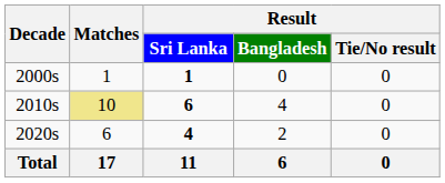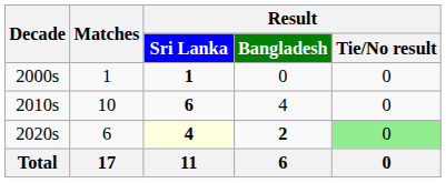2010s | Matches: khaki background -> no background
2020s | Result / Sri Lanka: no background -> lightyellow background
2020s | Result / Bangladesh: normal -> bold
2020s | Result / Tie/No result: no background -> lightgreen background
